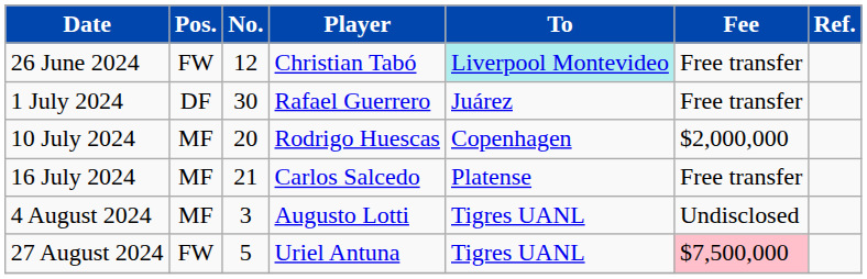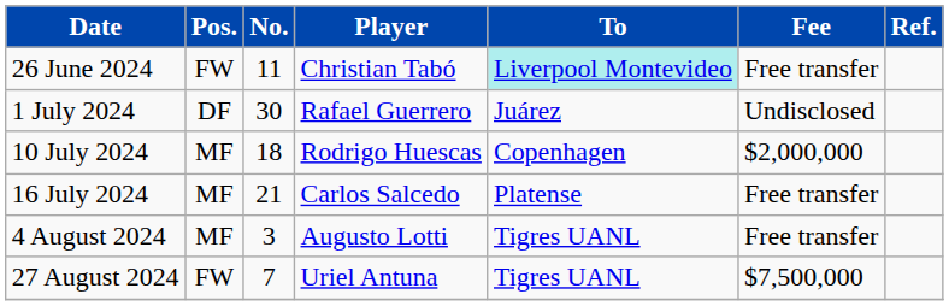26 June 2024 | No.: 12 -> 11
1 July 2024 | Fee: Free transfer -> Undisclosed
10 July 2024 | No.: 20 -> 18
4 August 2024 | Fee: Undisclosed -> Free transfer
27 August 2024 | No.: 5 -> 7
27 August 2024 | Fee: pink background -> no background
